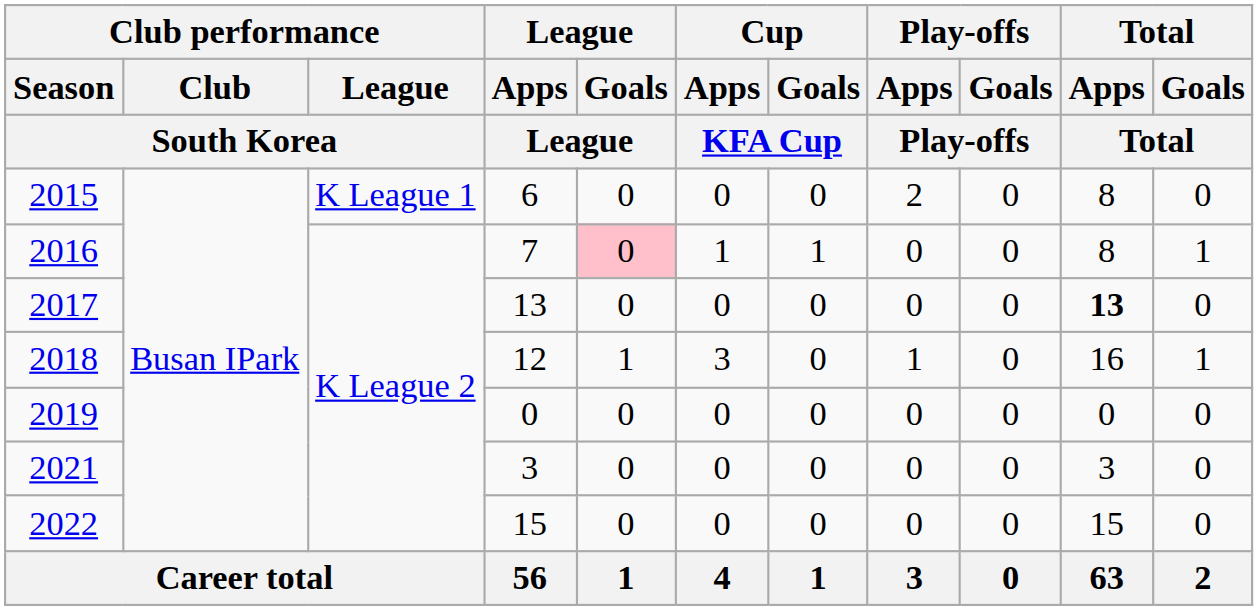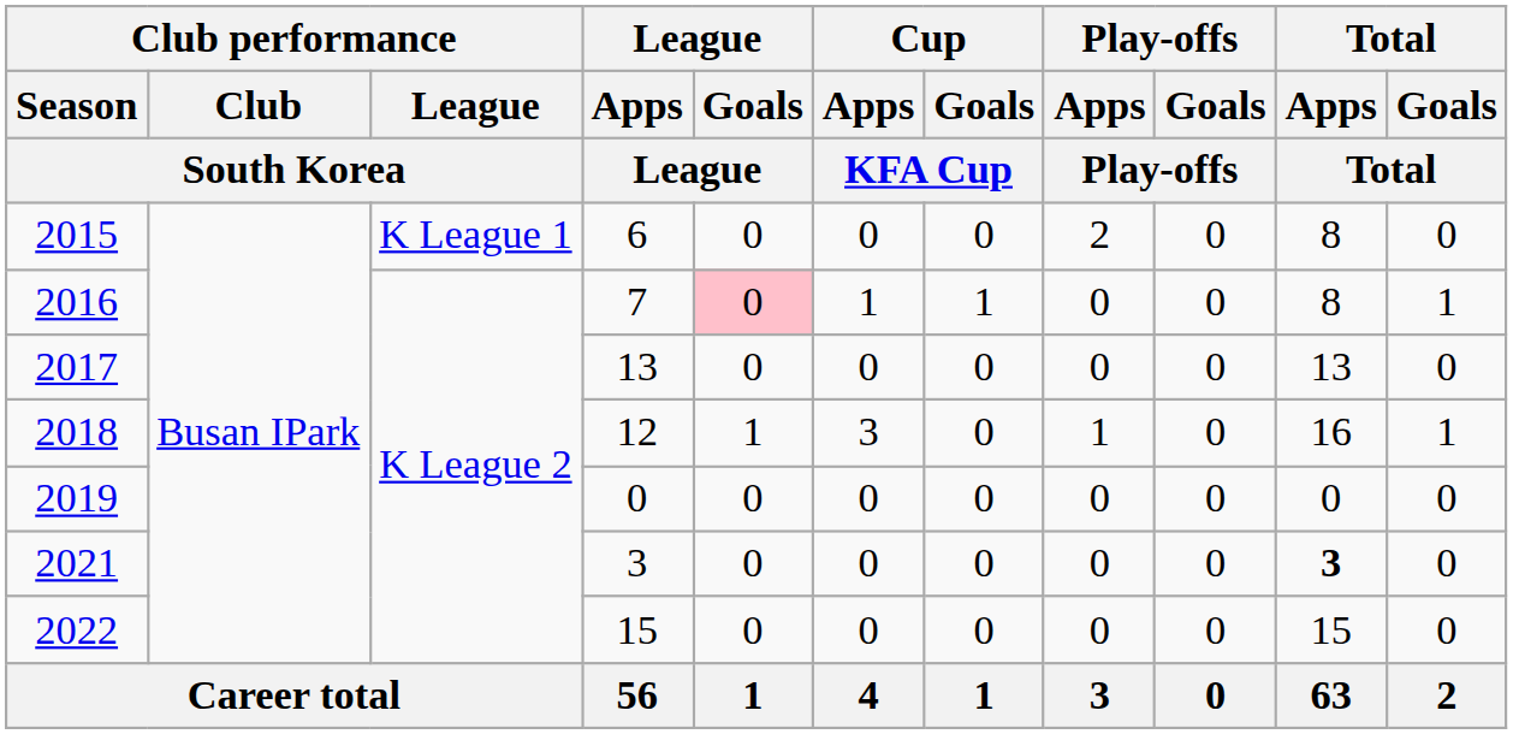2017 | Total / Apps / Total: bold -> normal
2021 | Total / Apps / Total: normal -> bold
